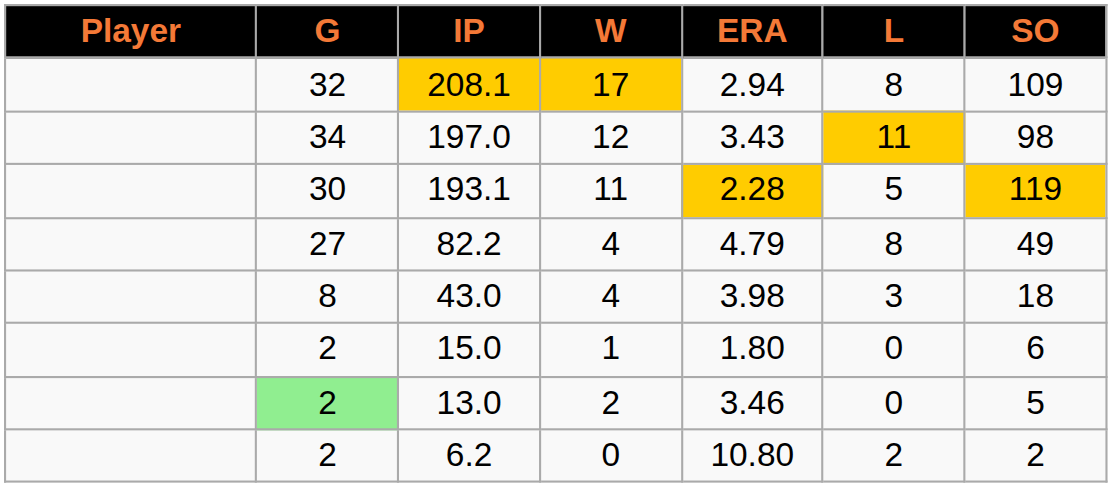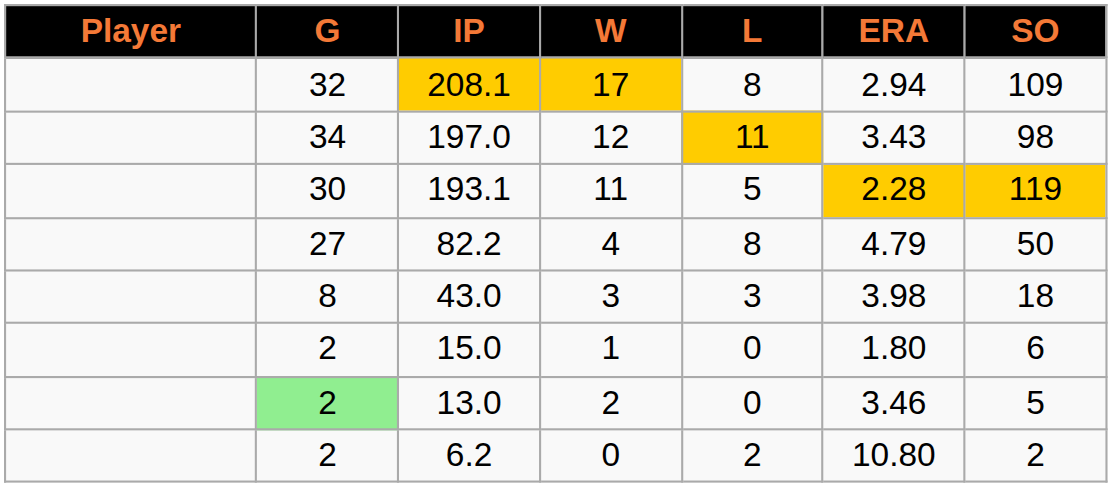columns swapped: L <-> ERA
82.2 | SO: 49 -> 50
43.0 | W: 4 -> 3
